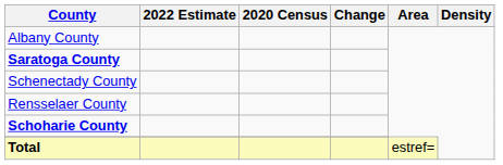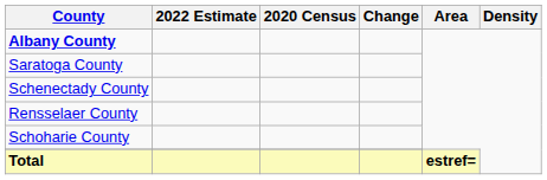Albany County | County: normal -> bold
Saratoga County | County: bold -> normal
Schoharie County | County: bold -> normal
Total | Area: normal -> bold
